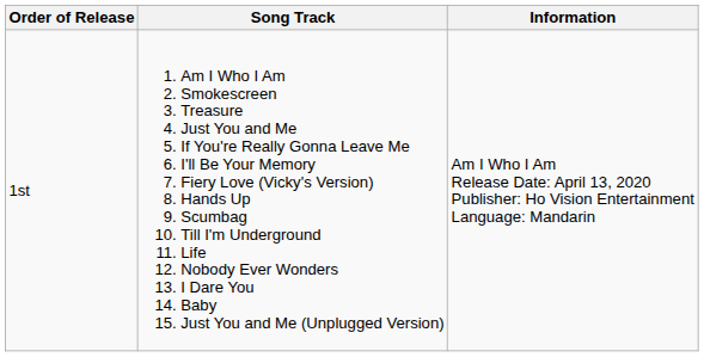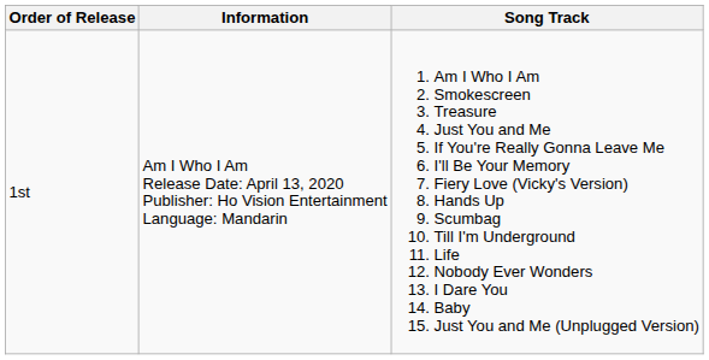columns swapped: Information <-> Song Track
